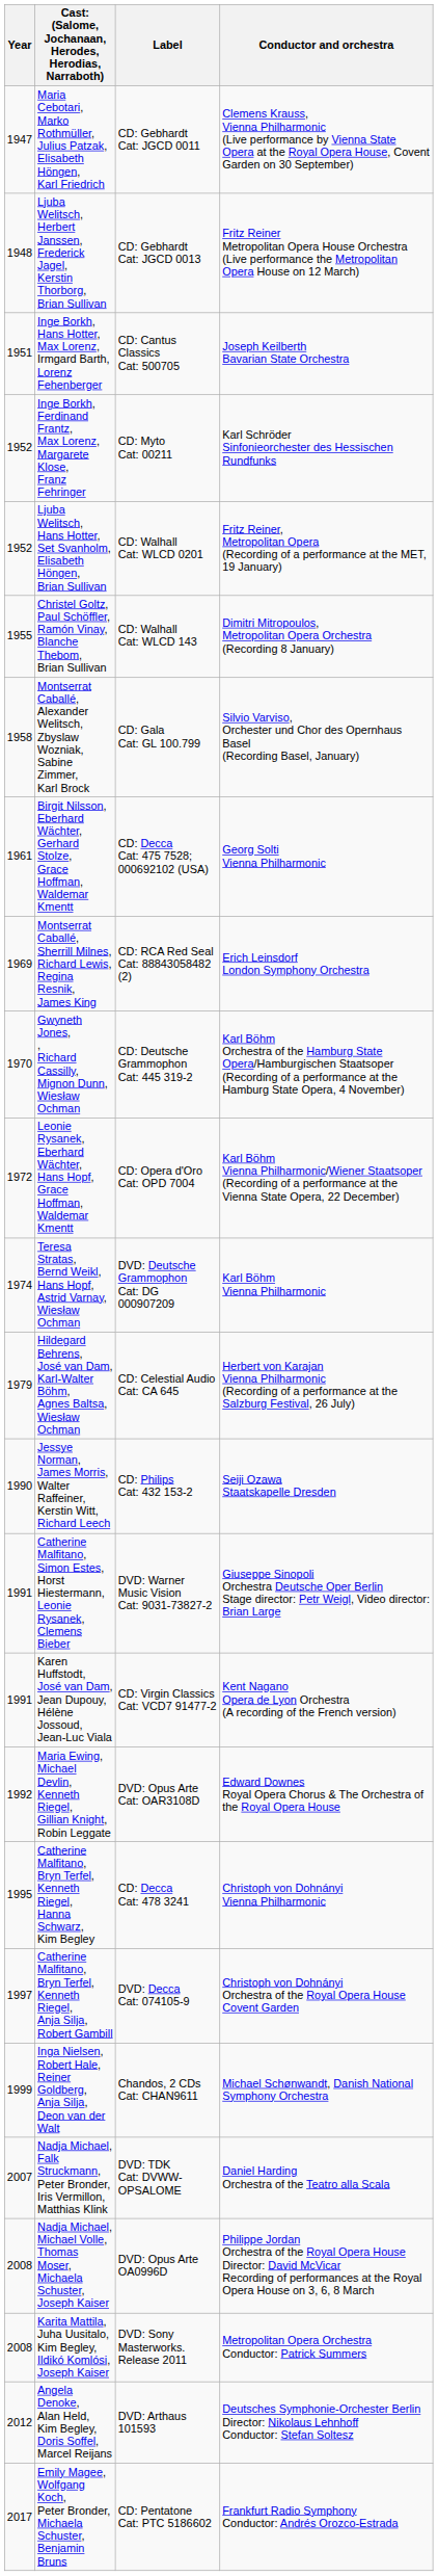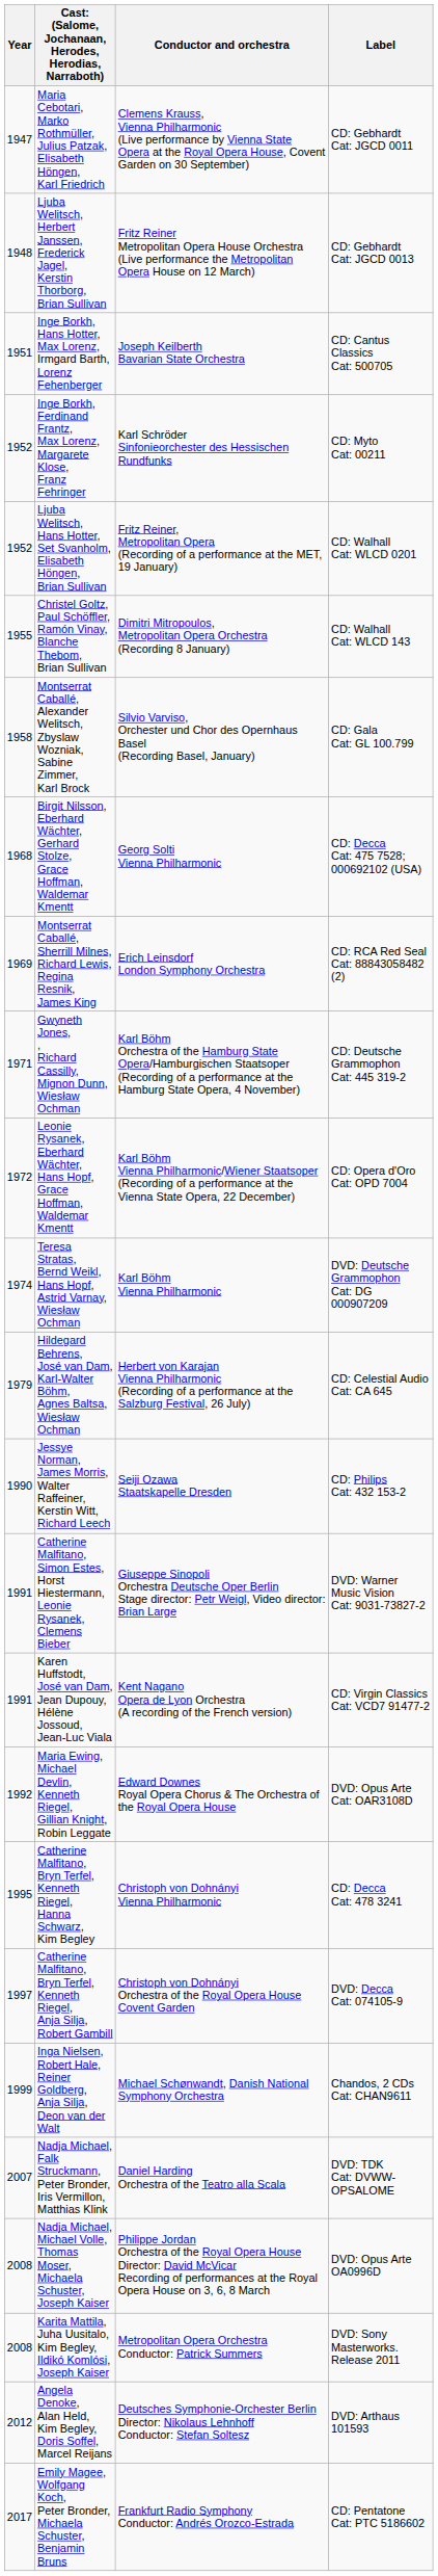columns swapped: Conductor and orchestra <-> Label
row 9 | Year: 1961 -> 1968
row 11 | Year: 1970 -> 1971
